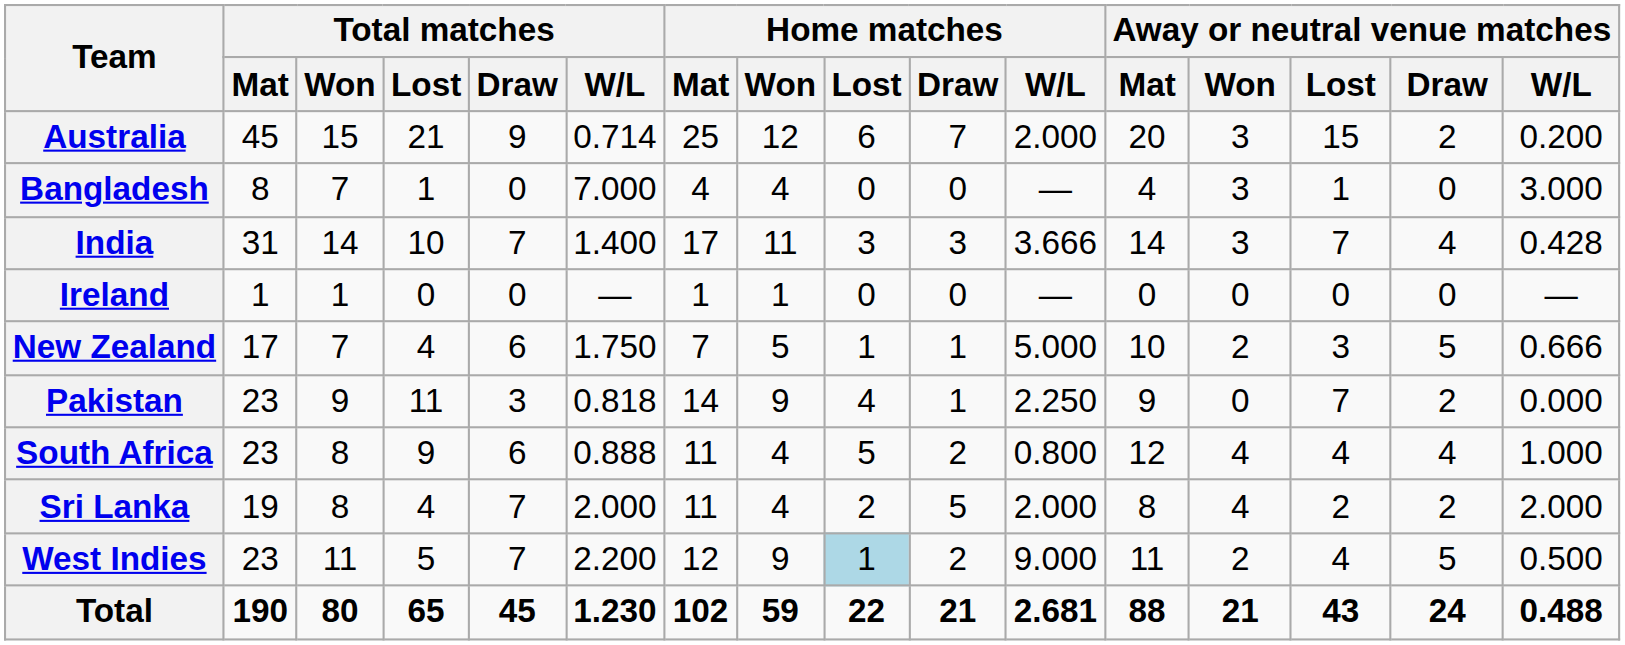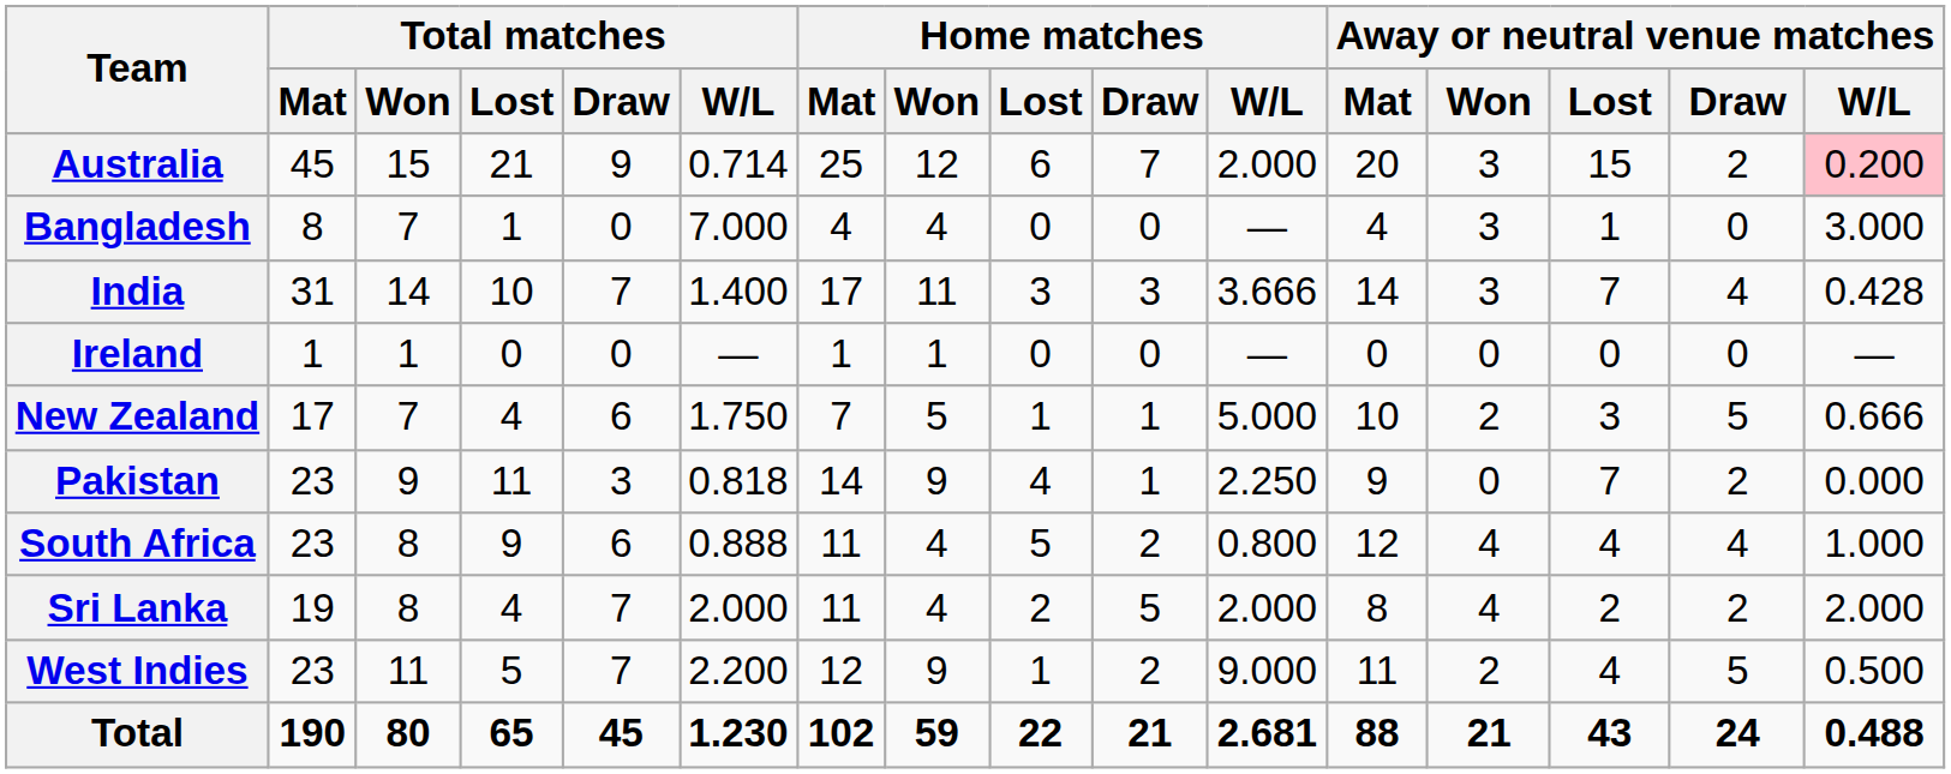Australia | Away or neutral venue matches / W/L: no background -> pink background
West Indies | Home matches / Lost: lightblue background -> no background
